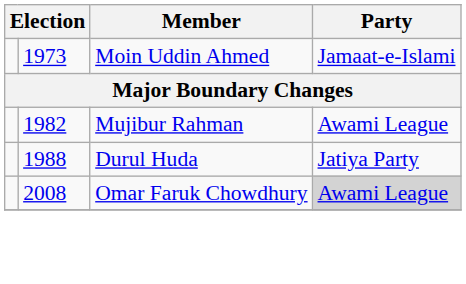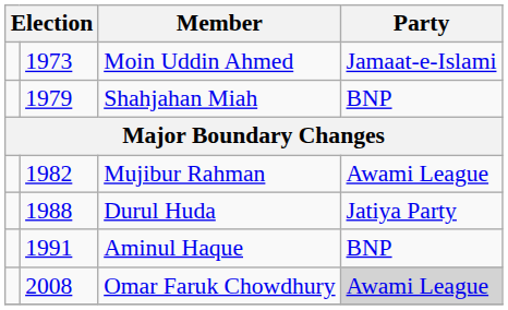+ row: 1979 | Shahjahan Miah | BNP
+ row: 1991 | Aminul Haque | BNP
